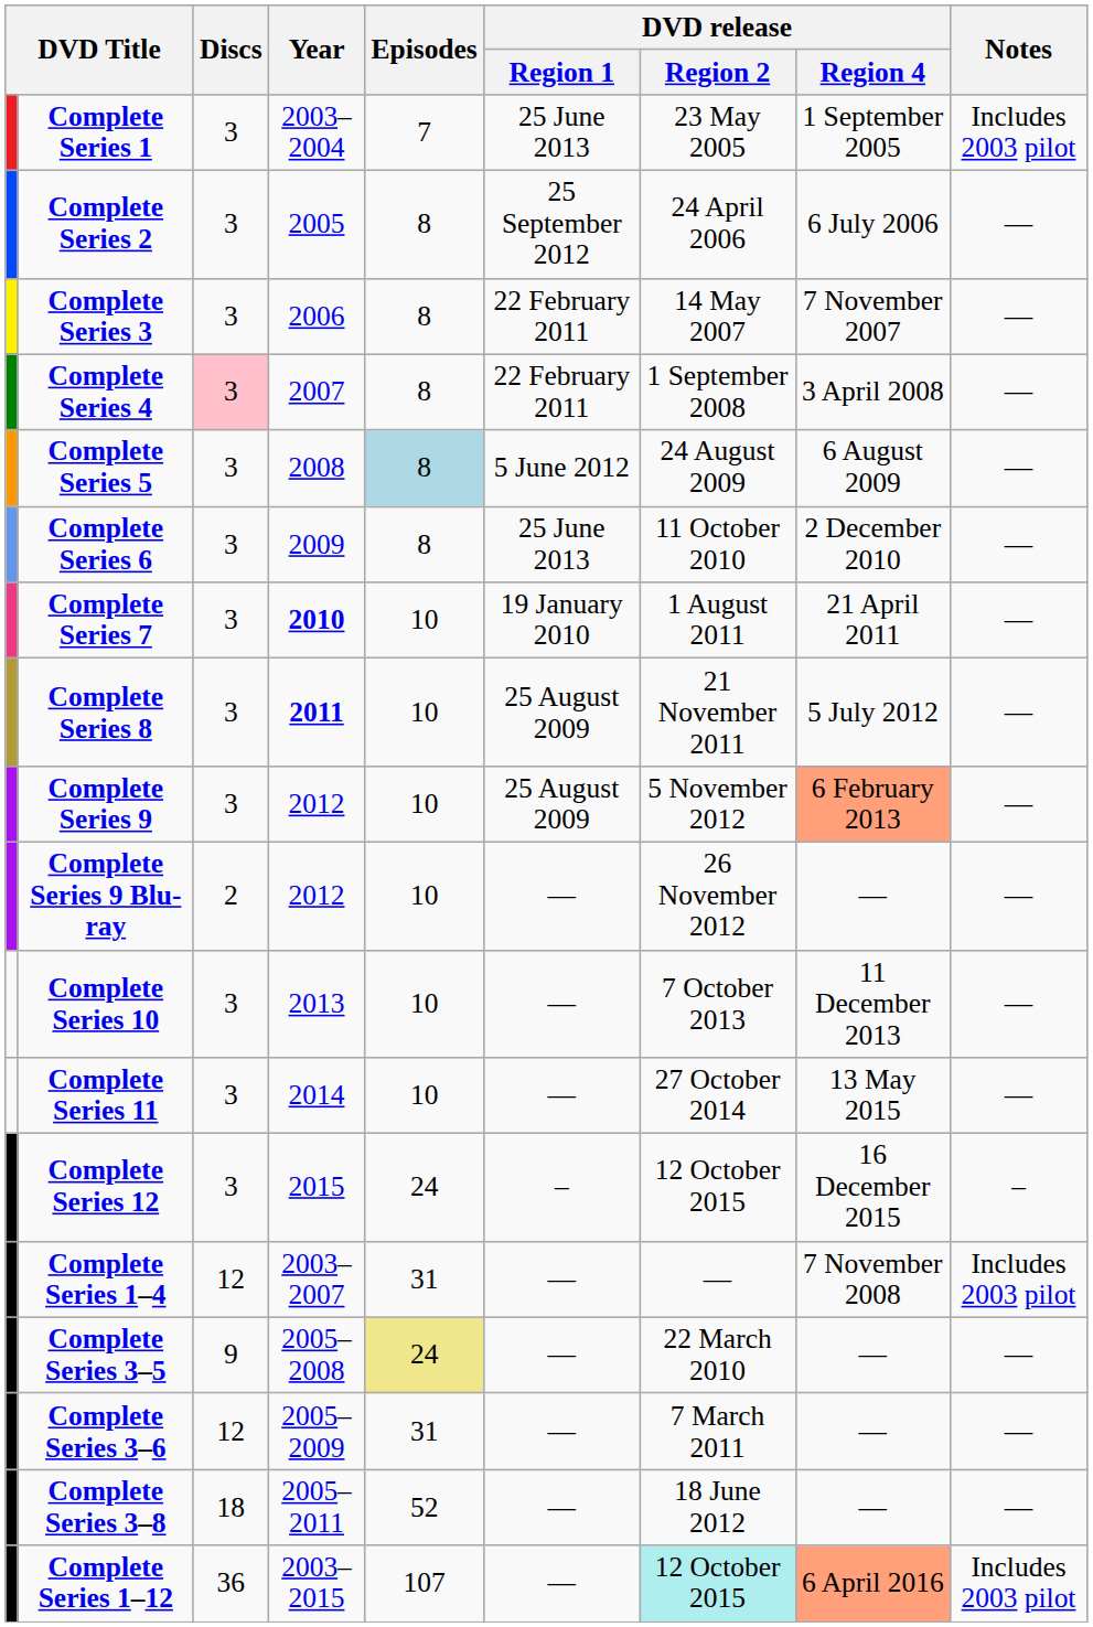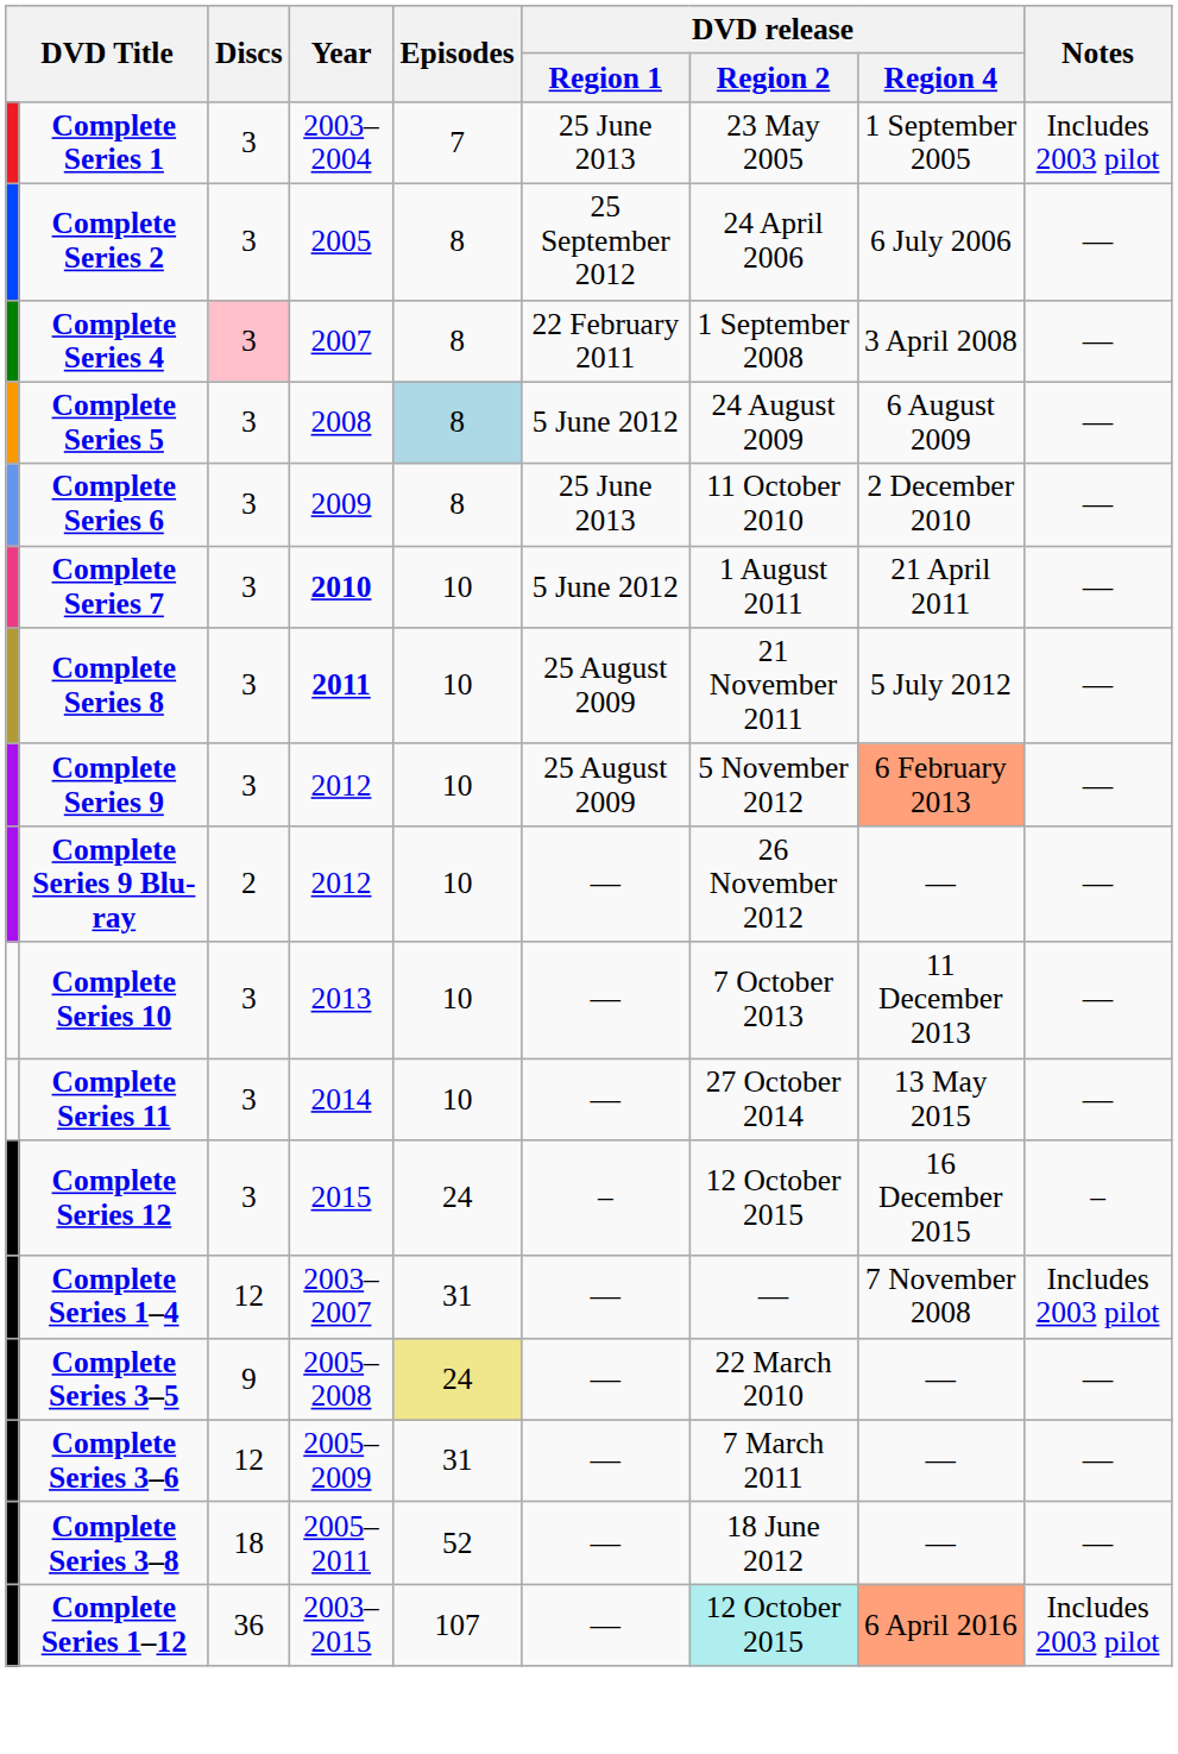- row: Complete Series 3 | 3 | 2006 | 8 | 22 February 2011 | 14 May 2007 | 7 November 2007 | —
Complete Series 7 | DVD release / Region 1: 19 January 2010 -> 5 June 2012
